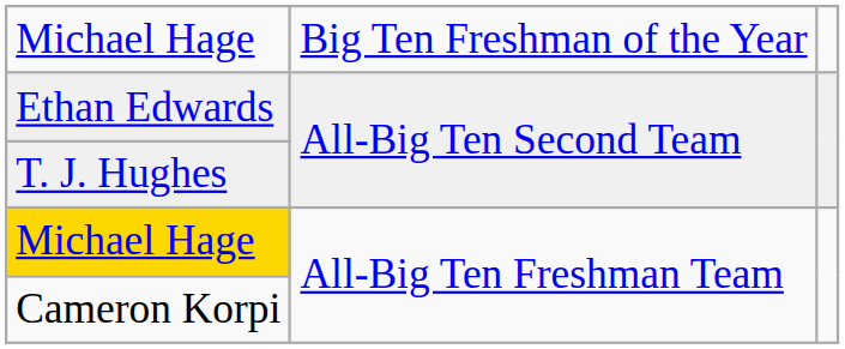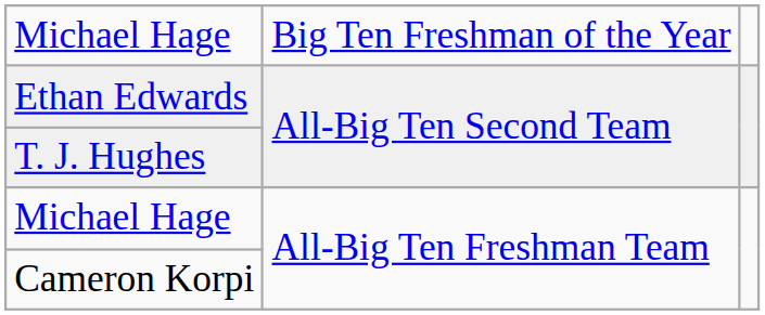row 4 | column 1: gold background -> no background
